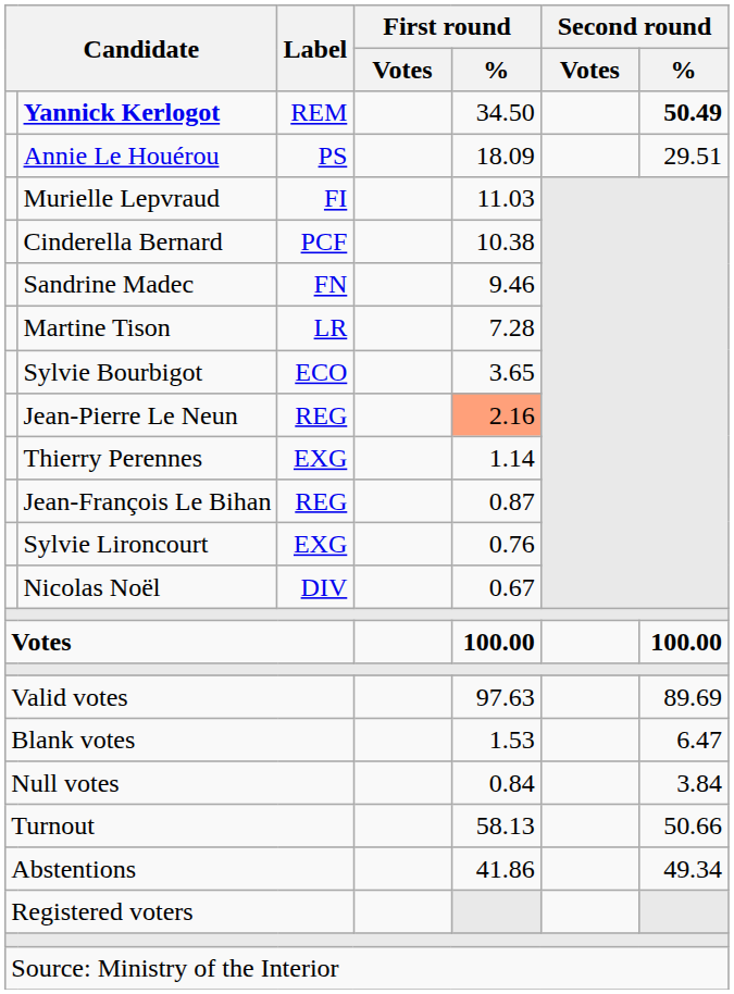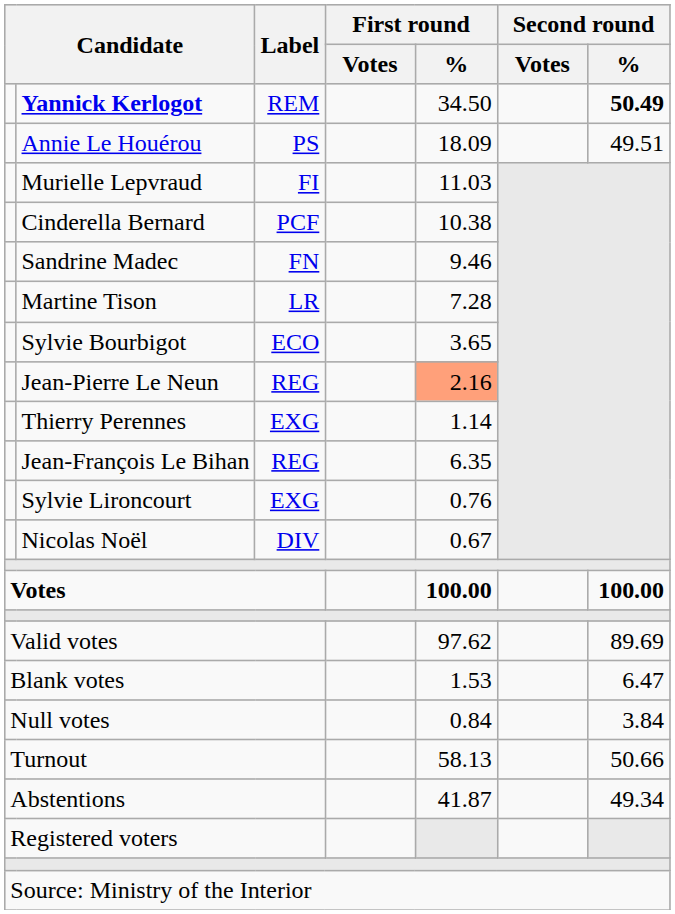Annie Le Houérou | Second round / %: 29.51 -> 49.51
Jean-François Le Bihan | First round / %: 0.87 -> 6.35
Valid votes | First round / %: 97.63 -> 97.62
Abstentions | First round / %: 41.86 -> 41.87
